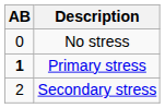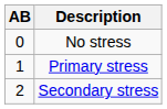Primary stress | AB: bold -> normal
